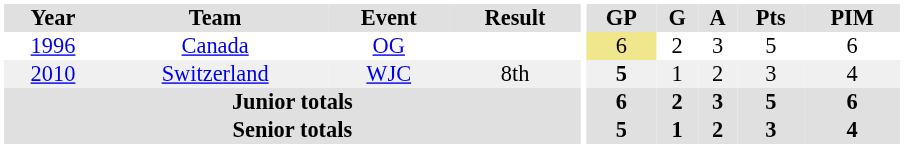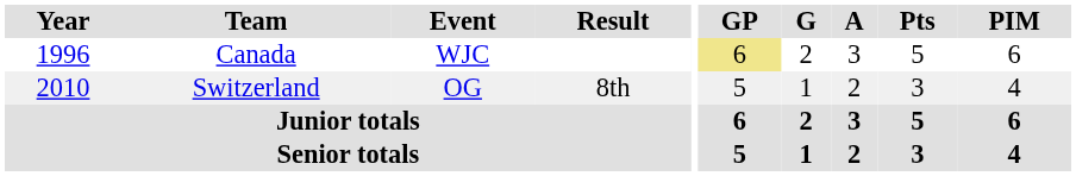Canada | Event: OG -> WJC
Switzerland | Event: WJC -> OG
Switzerland | GP: bold -> normal
